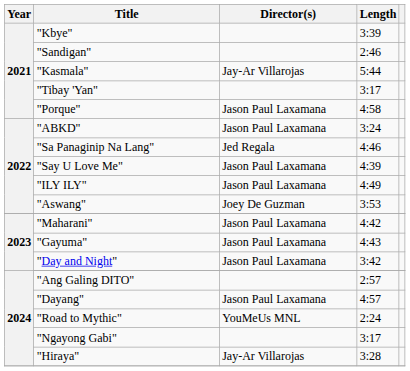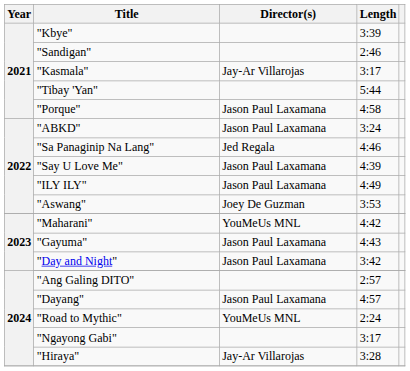"Kasmala" | Length: 5:44 -> 3:17
"Tibay 'Yan" | Length: 3:17 -> 5:44
"Maharani" | Director(s): Jason Paul Laxamana -> YouMeUs MNL
